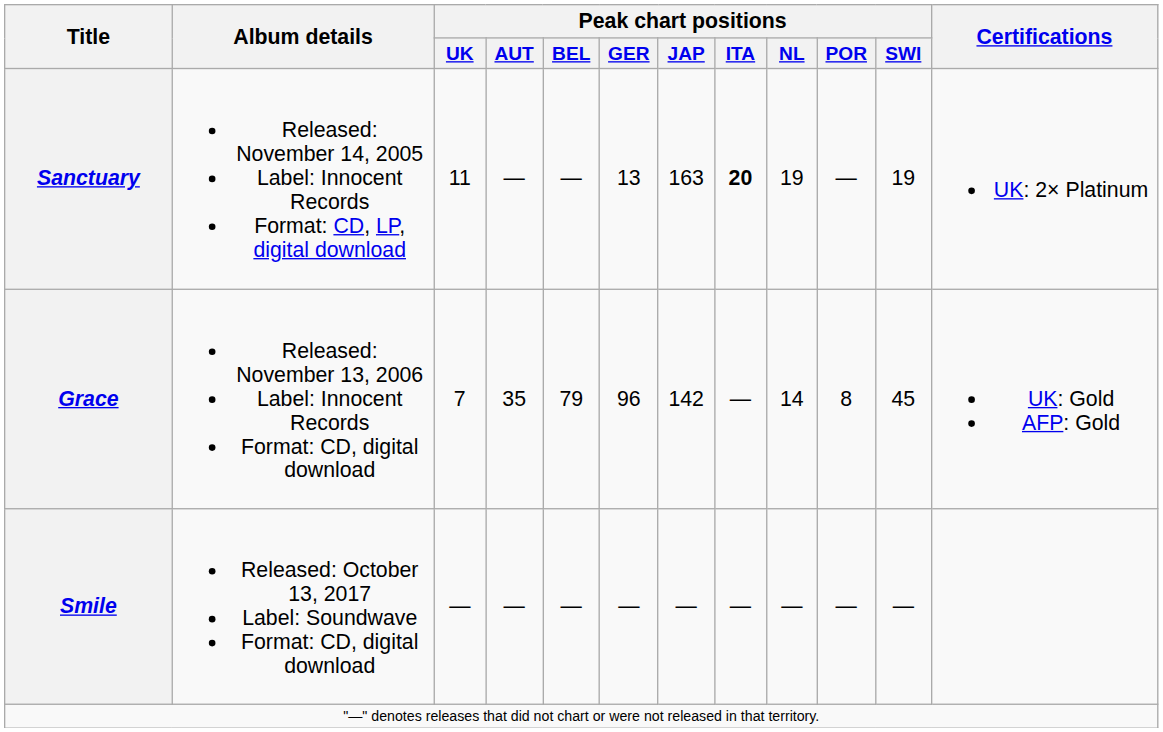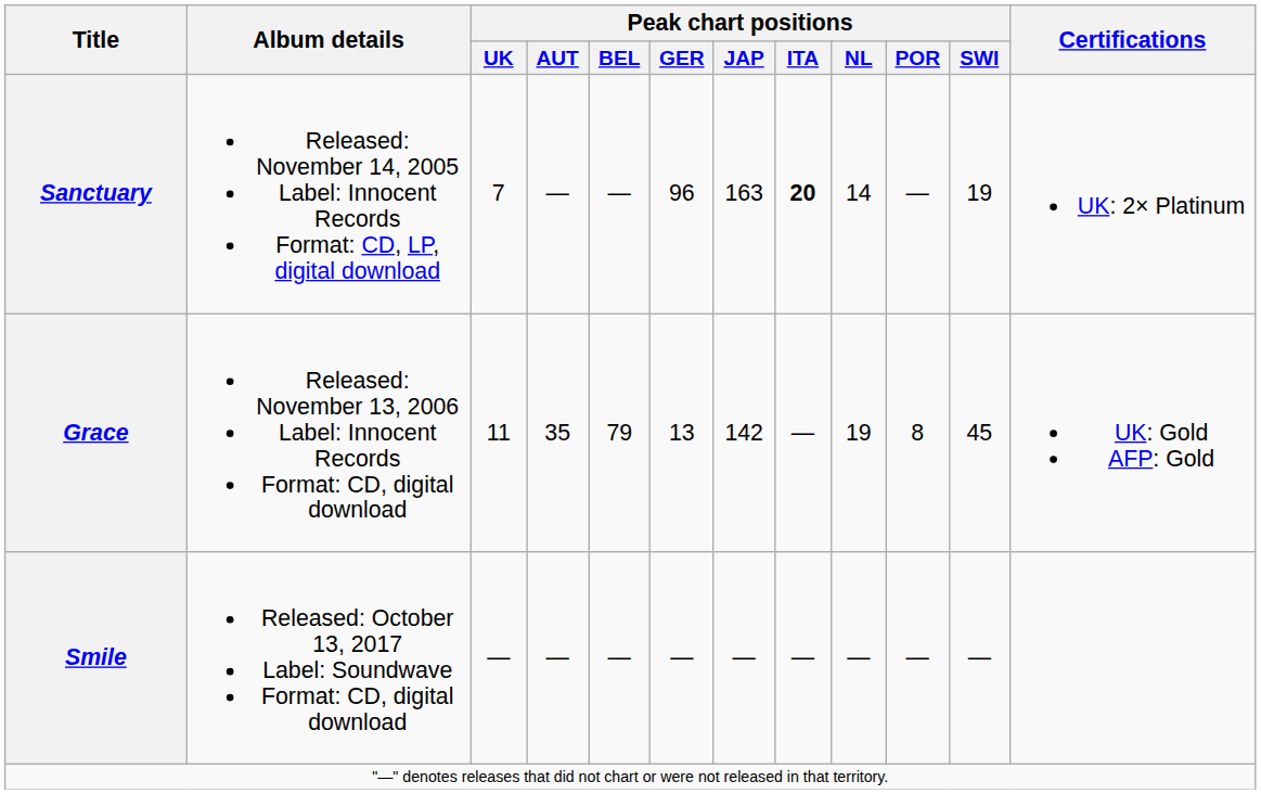Sanctuary | Peak chart positions / UK: 11 -> 7
Sanctuary | Peak chart positions / GER: 13 -> 96
Sanctuary | Peak chart positions / NL: 19 -> 14
Grace | Peak chart positions / UK: 7 -> 11
Grace | Peak chart positions / GER: 96 -> 13
Grace | Peak chart positions / NL: 14 -> 19
